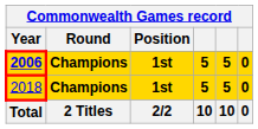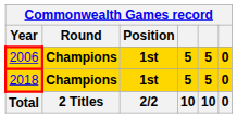2006 | Year: bold -> normal
